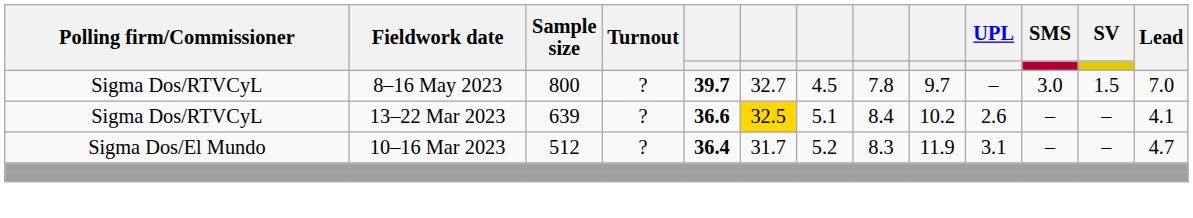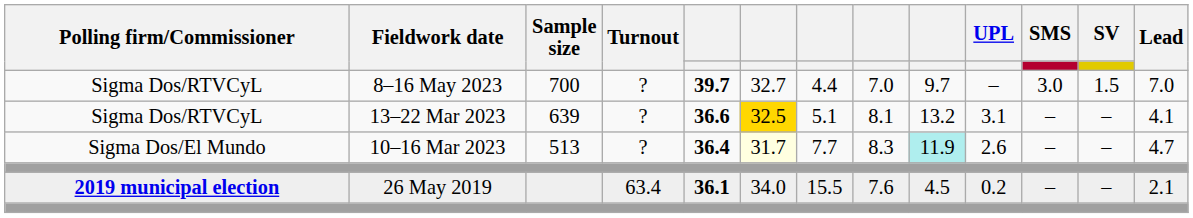8–16 May 2023 | Sample size: 800 -> 700
8–16 May 2023 | column 7: 4.5 -> 4.4
8–16 May 2023 | column 8: 7.8 -> 7.0
13–22 Mar 2023 | column 8: 8.4 -> 8.1
13–22 Mar 2023 | column 9: 10.2 -> 13.2
13–22 Mar 2023 | UPL: 2.6 -> 3.1
10–16 Mar 2023 | Sample size: 512 -> 513
10–16 Mar 2023 | column 6: no background -> lightyellow background
10–16 Mar 2023 | column 7: 5.2 -> 7.7
10–16 Mar 2023 | column 9: no background -> paleturquoise background
10–16 Mar 2023 | UPL: 3.1 -> 2.6
+ row: 2019 municipal election | 26 May 2019 | 63.4 | 36.1 | 34.0 | 15.5 | 7.6 | 4.5 | 0.2 | – | – | 2.1
